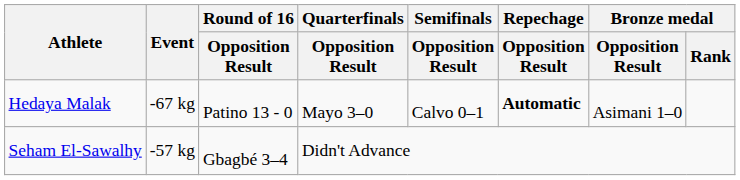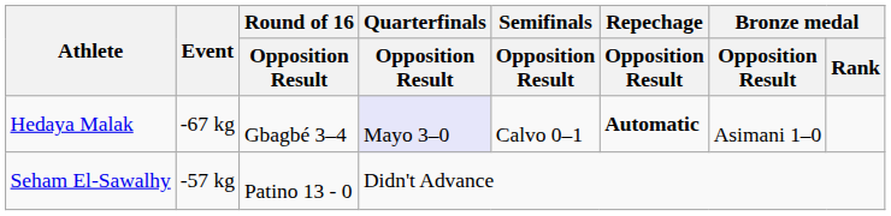Hedaya Malak | Round of 16 / Opposition Result: Patino 13 - 0 -> Gbagbé 3–4
Hedaya Malak | Quarterfinals / Opposition Result: no background -> lavender background
Seham El-Sawalhy | Round of 16 / Opposition Result: Gbagbé 3–4 -> Patino 13 - 0
